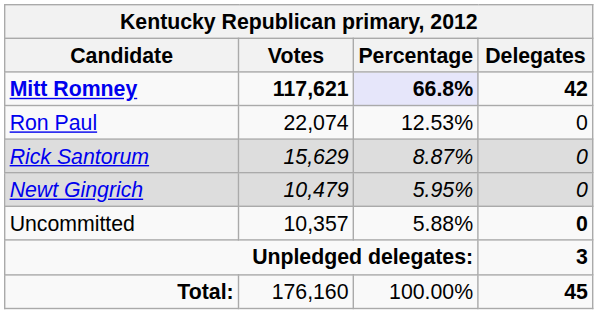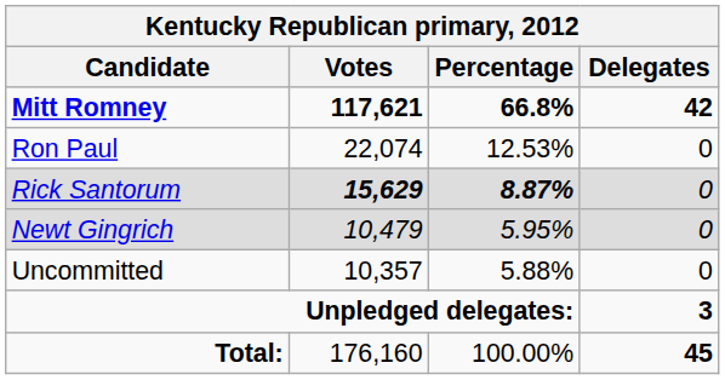Mitt Romney | Percentage: lavender background -> no background
Rick Santorum | Votes: normal -> bold
Rick Santorum | Percentage: normal -> bold
Uncommitted | Delegates: bold -> normal
